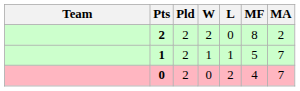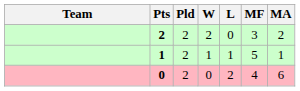row 2 | MF: 8 -> 3
row 3 | MA: 7 -> 1
row 4 | MA: 7 -> 6
